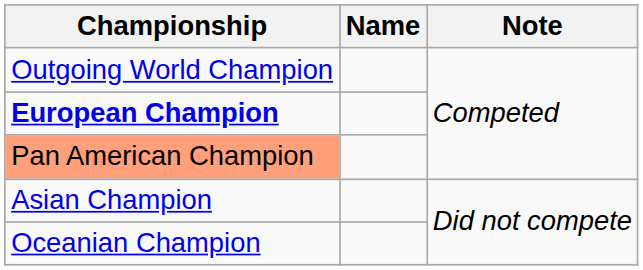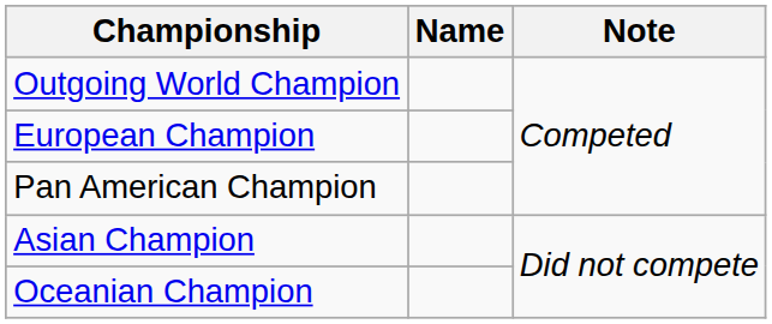European Champion | Championship: bold -> normal
Pan American Champion | Championship: lightsalmon background -> no background
